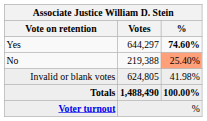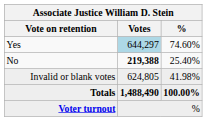Yes | Votes: no background -> lightblue background
Yes | %: bold -> normal
No | Votes: normal -> bold
No | %: lightsalmon background -> no background
